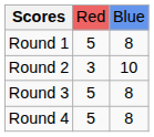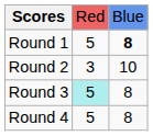Round 1 | column 3: normal -> bold
Round 3 | column 2: no background -> paleturquoise background
